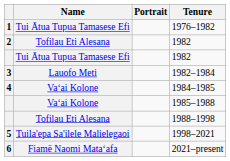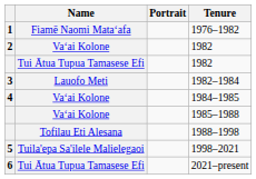1976–1982 | Name: Tui Ātua Tupua Tamasese Efi -> Fiamē Naomi Mataʻafa
2 / 1982 | Name: Tofilau Eti Alesana -> Vaʻai Kolone
2021–present | Name: Fiamē Naomi Mataʻafa -> Tui Ātua Tupua Tamasese Efi
